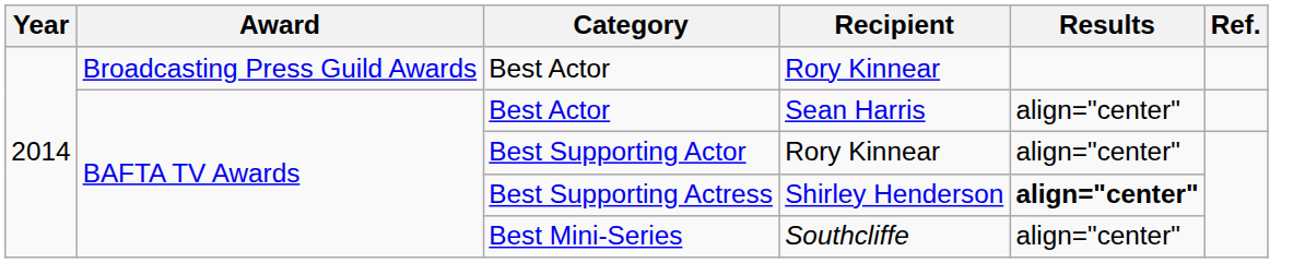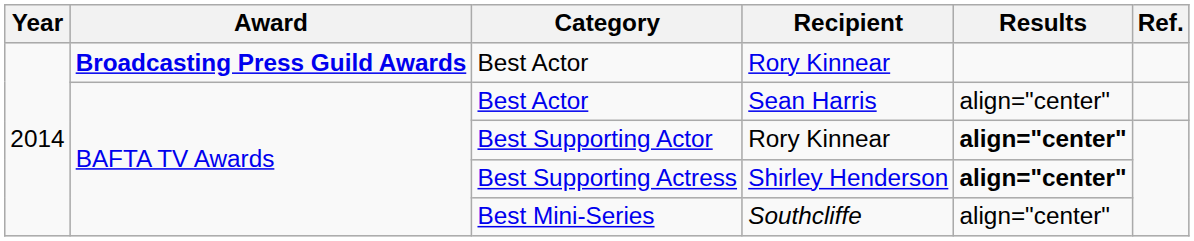Best Actor / Rory Kinnear | Award: normal -> bold
Best Supporting Actor | Results: normal -> bold
